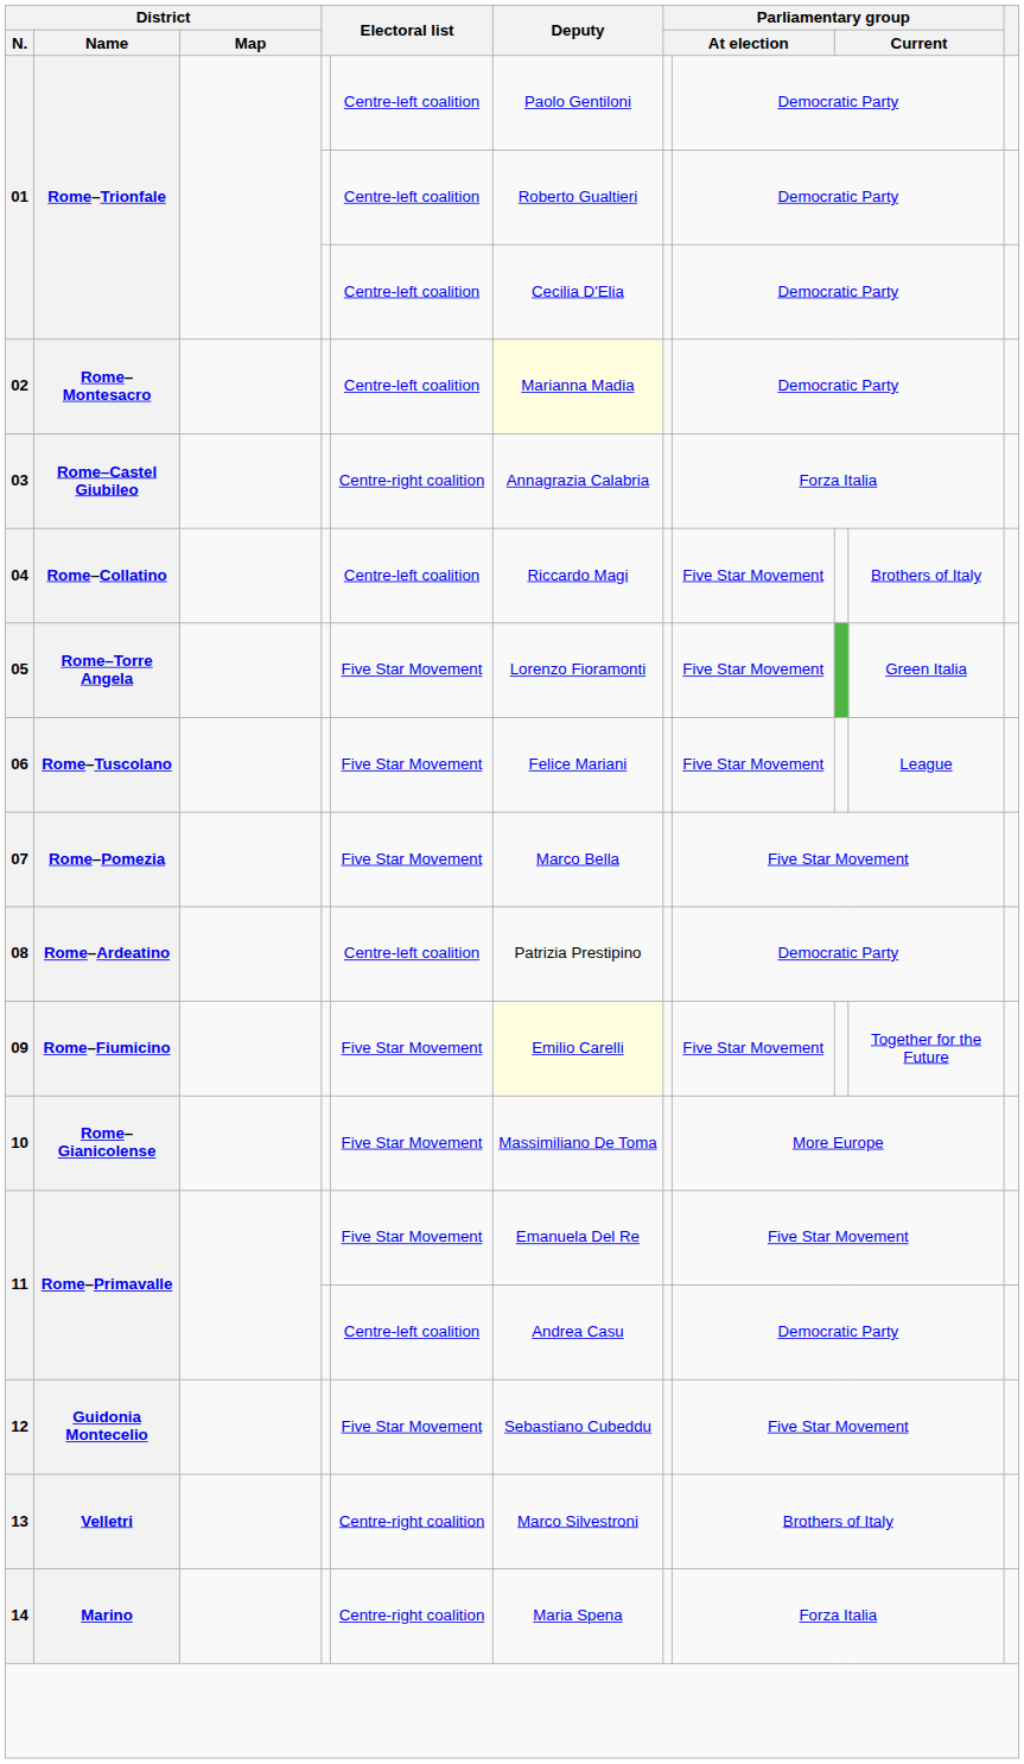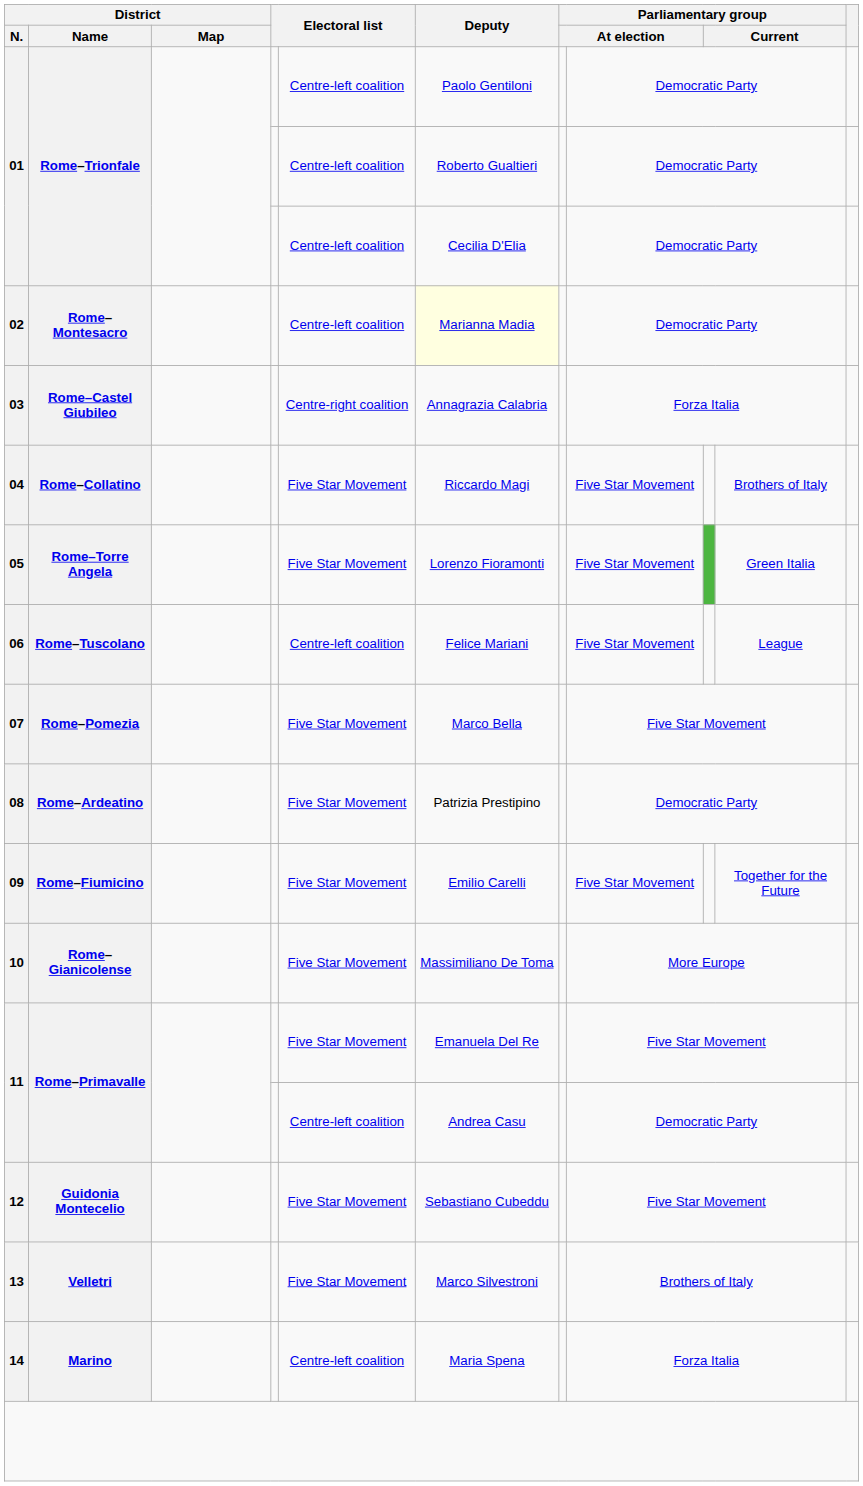04 | column 5: Centre-left coalition -> Five Star Movement
06 | column 5: Five Star Movement -> Centre-left coalition
08 | column 5: Centre-left coalition -> Five Star Movement
09 | Deputy: lightyellow background -> no background
13 | column 5: Centre-right coalition -> Five Star Movement
14 | column 5: Centre-right coalition -> Centre-left coalition
